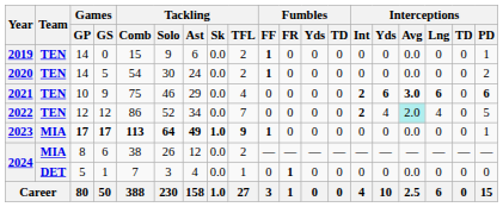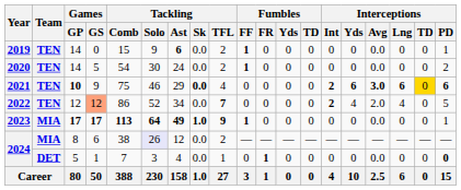row 3 | Tackling / Ast: normal -> bold
row 5 | Games / GP: normal -> bold
row 5 | Tackling / Sk: normal -> bold
row 5 | Interceptions / TD: no background -> gold background
row 6 | Games / GS: no background -> lightsalmon background
row 6 | Tackling / TFL: normal -> bold
row 6 | Interceptions / Avg: paleturquoise background -> no background
row 8 | Tackling / Solo: no background -> lavender background
row 9 | Interceptions / PD: normal -> bold
